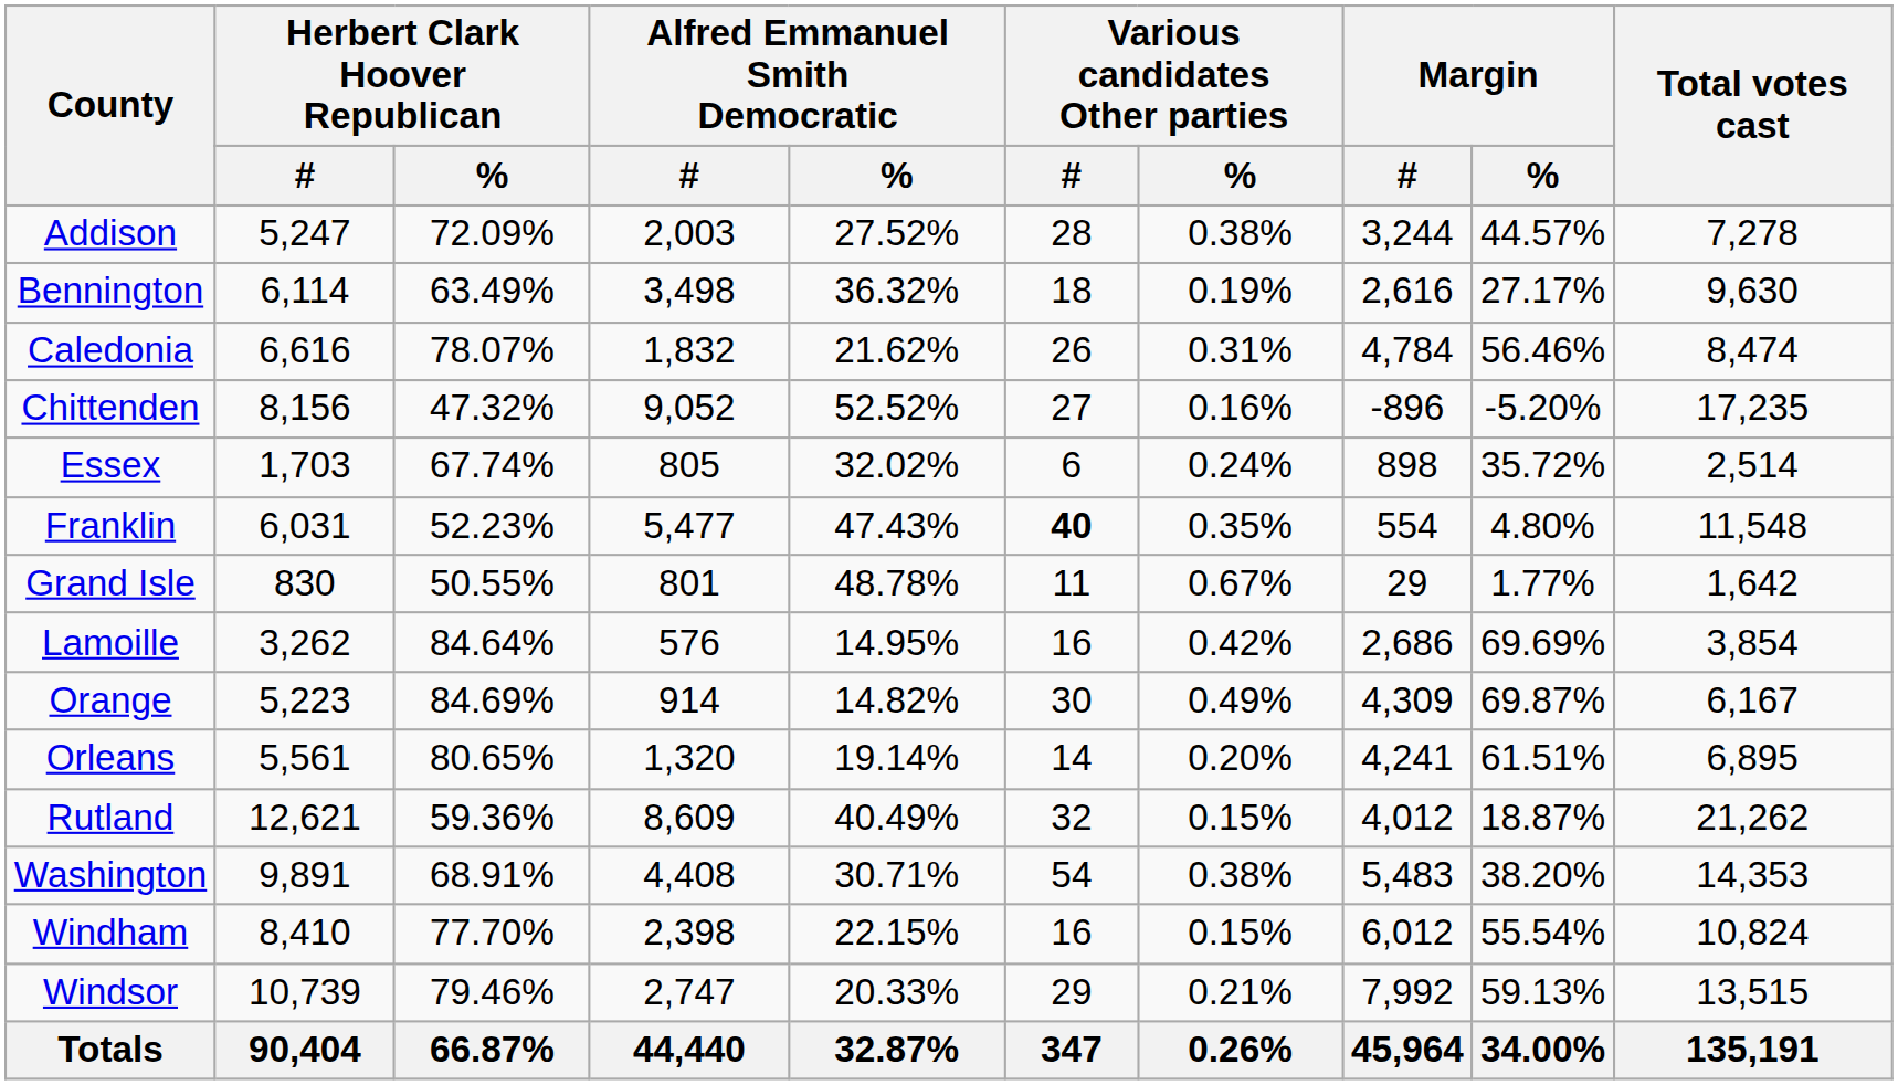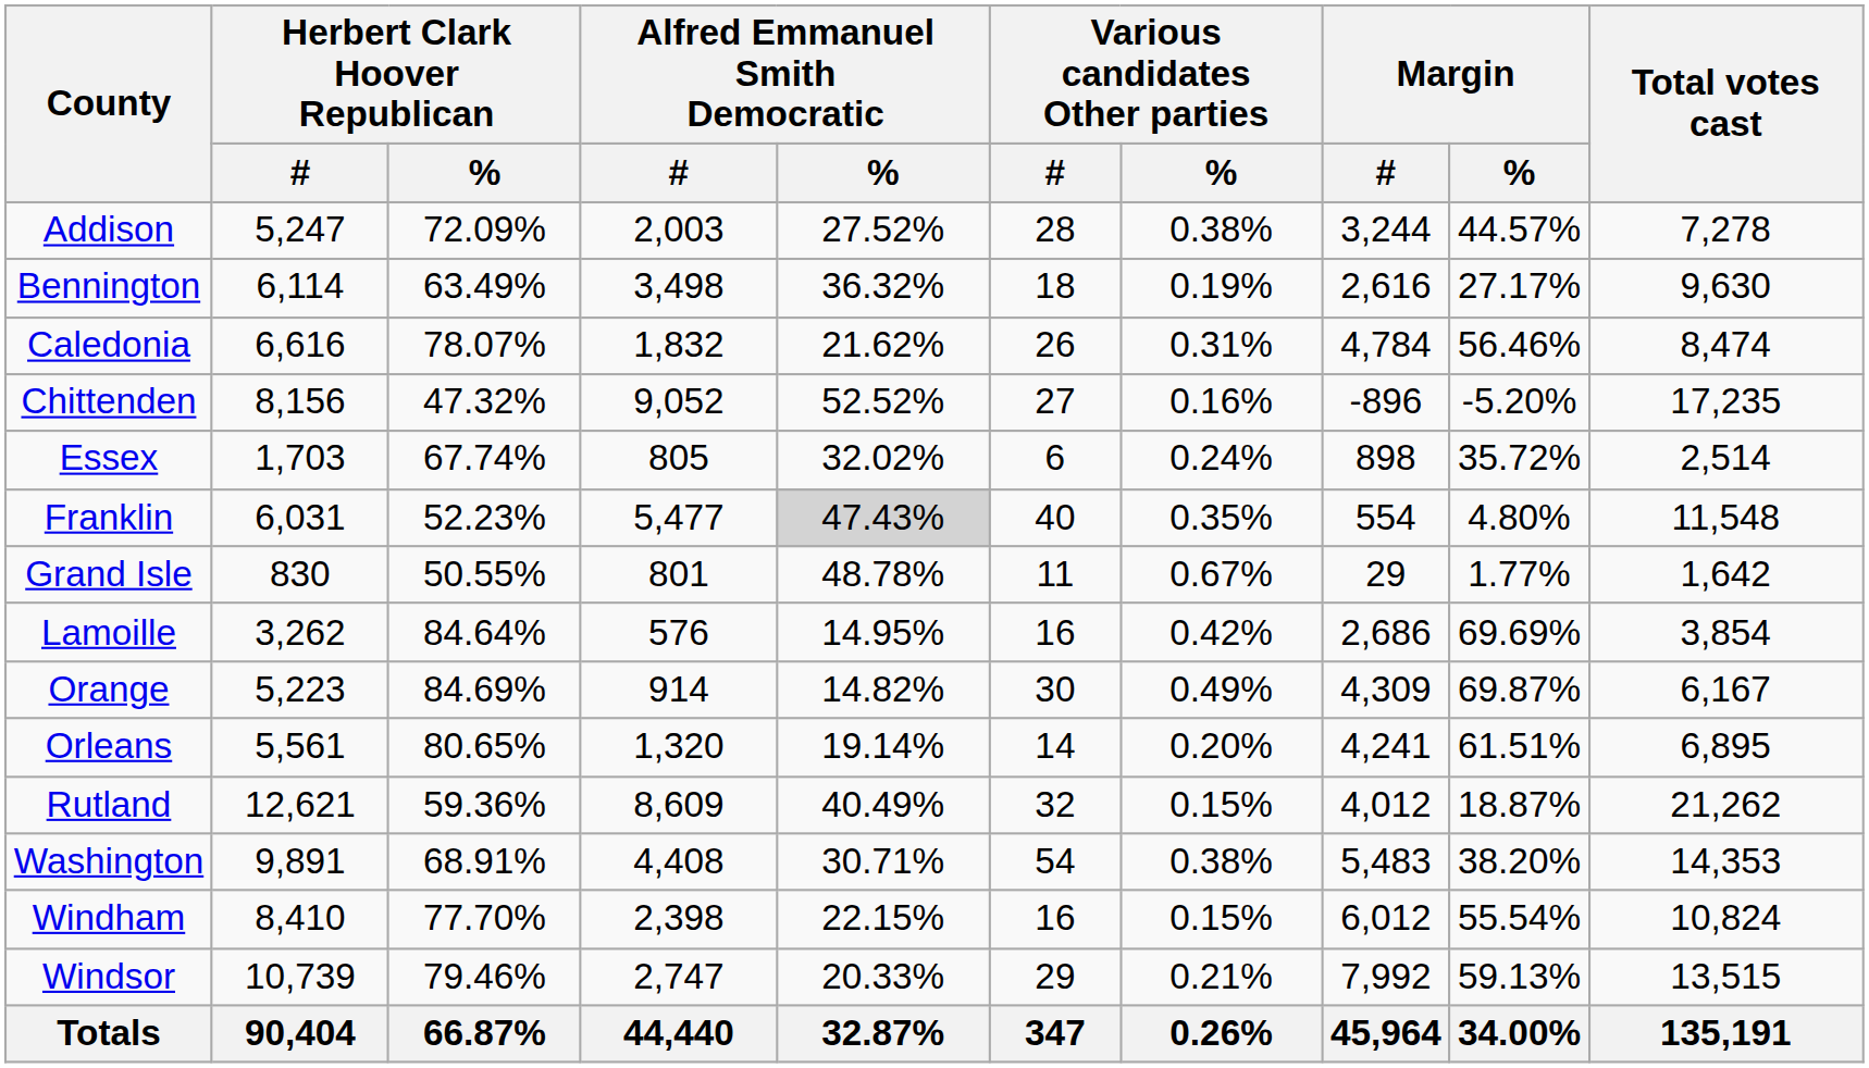Franklin | Alfred Emmanuel Smith Democratic / %: no background -> lightgrey background
Franklin | Various candidates Other parties / #: bold -> normal
